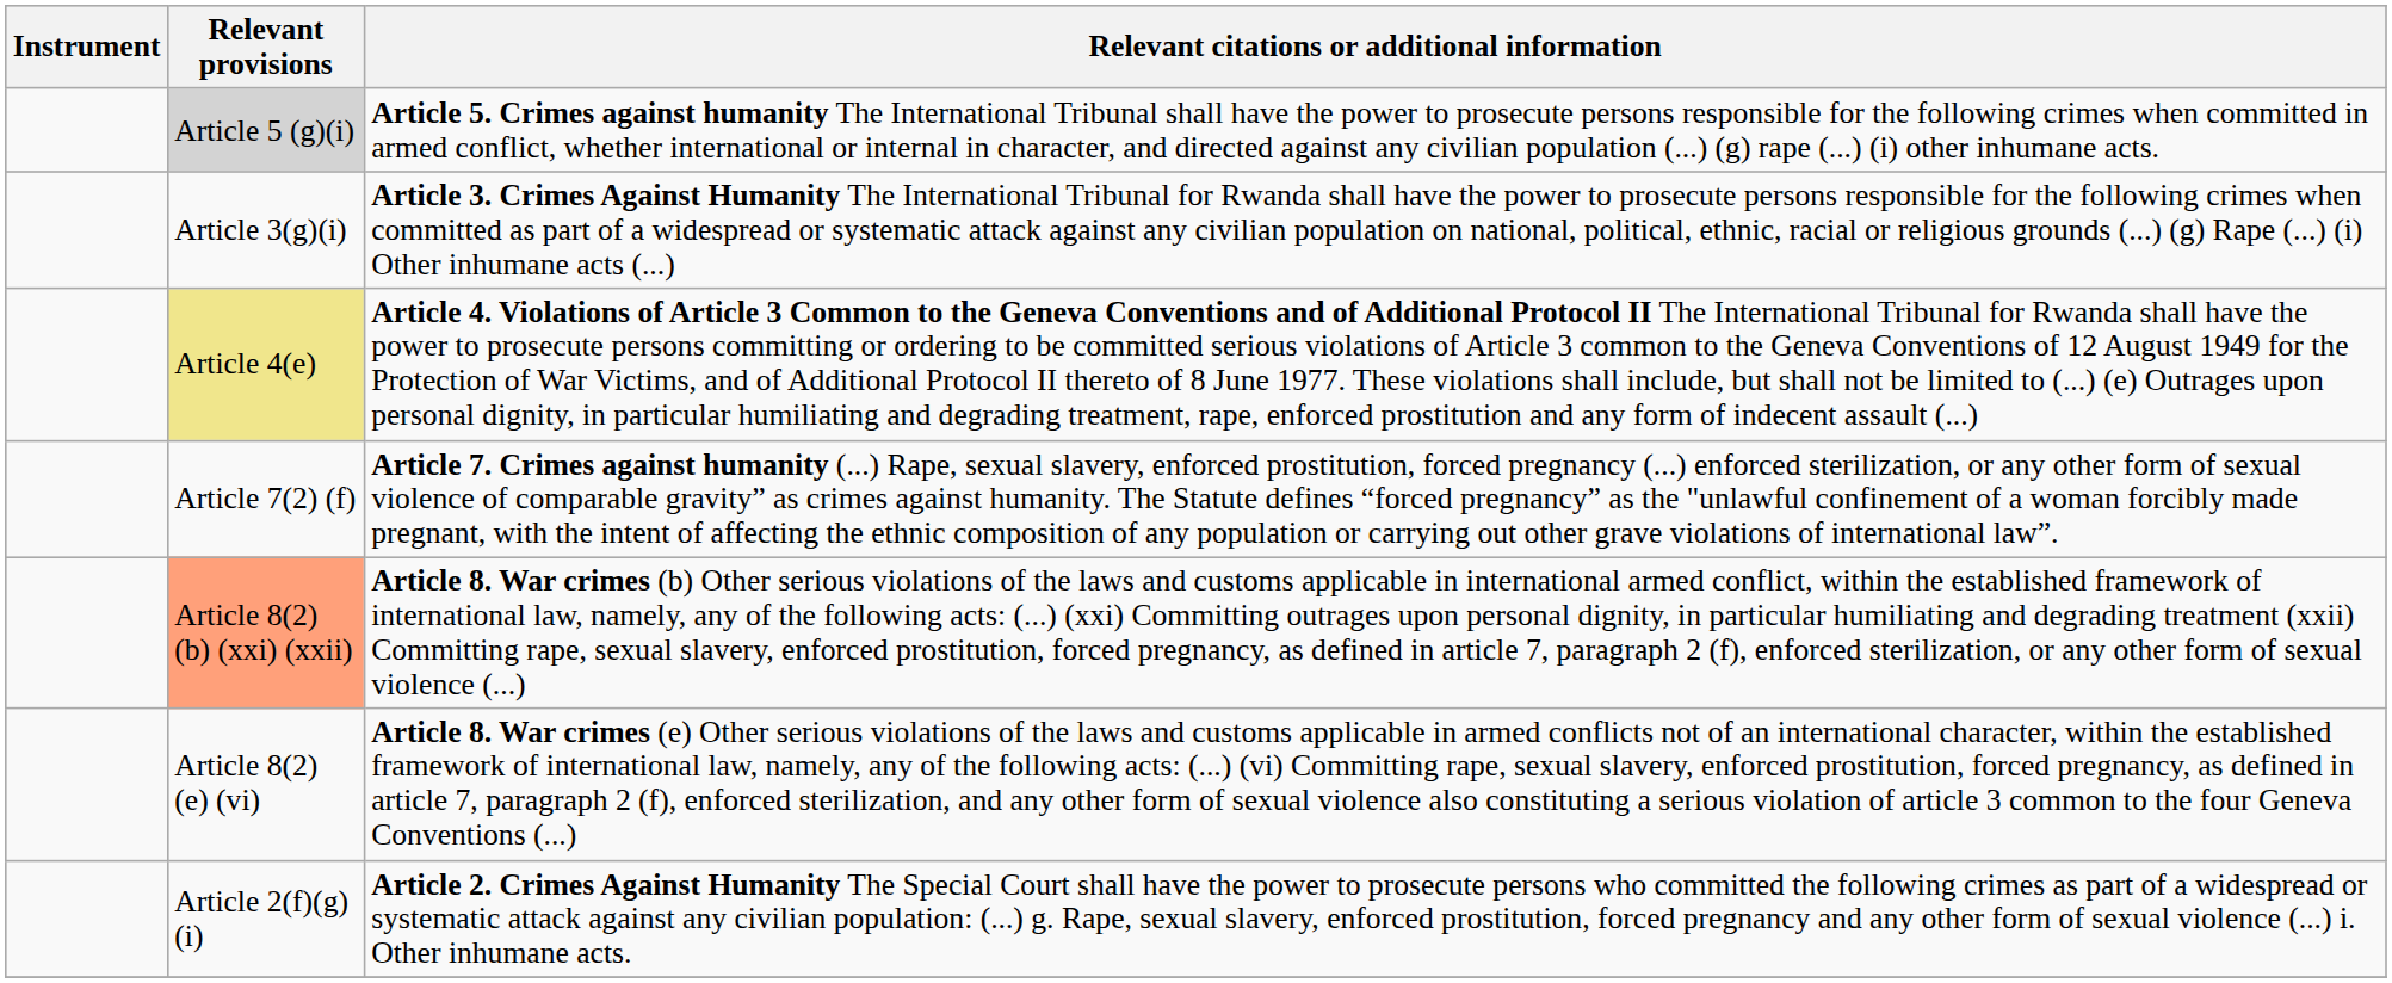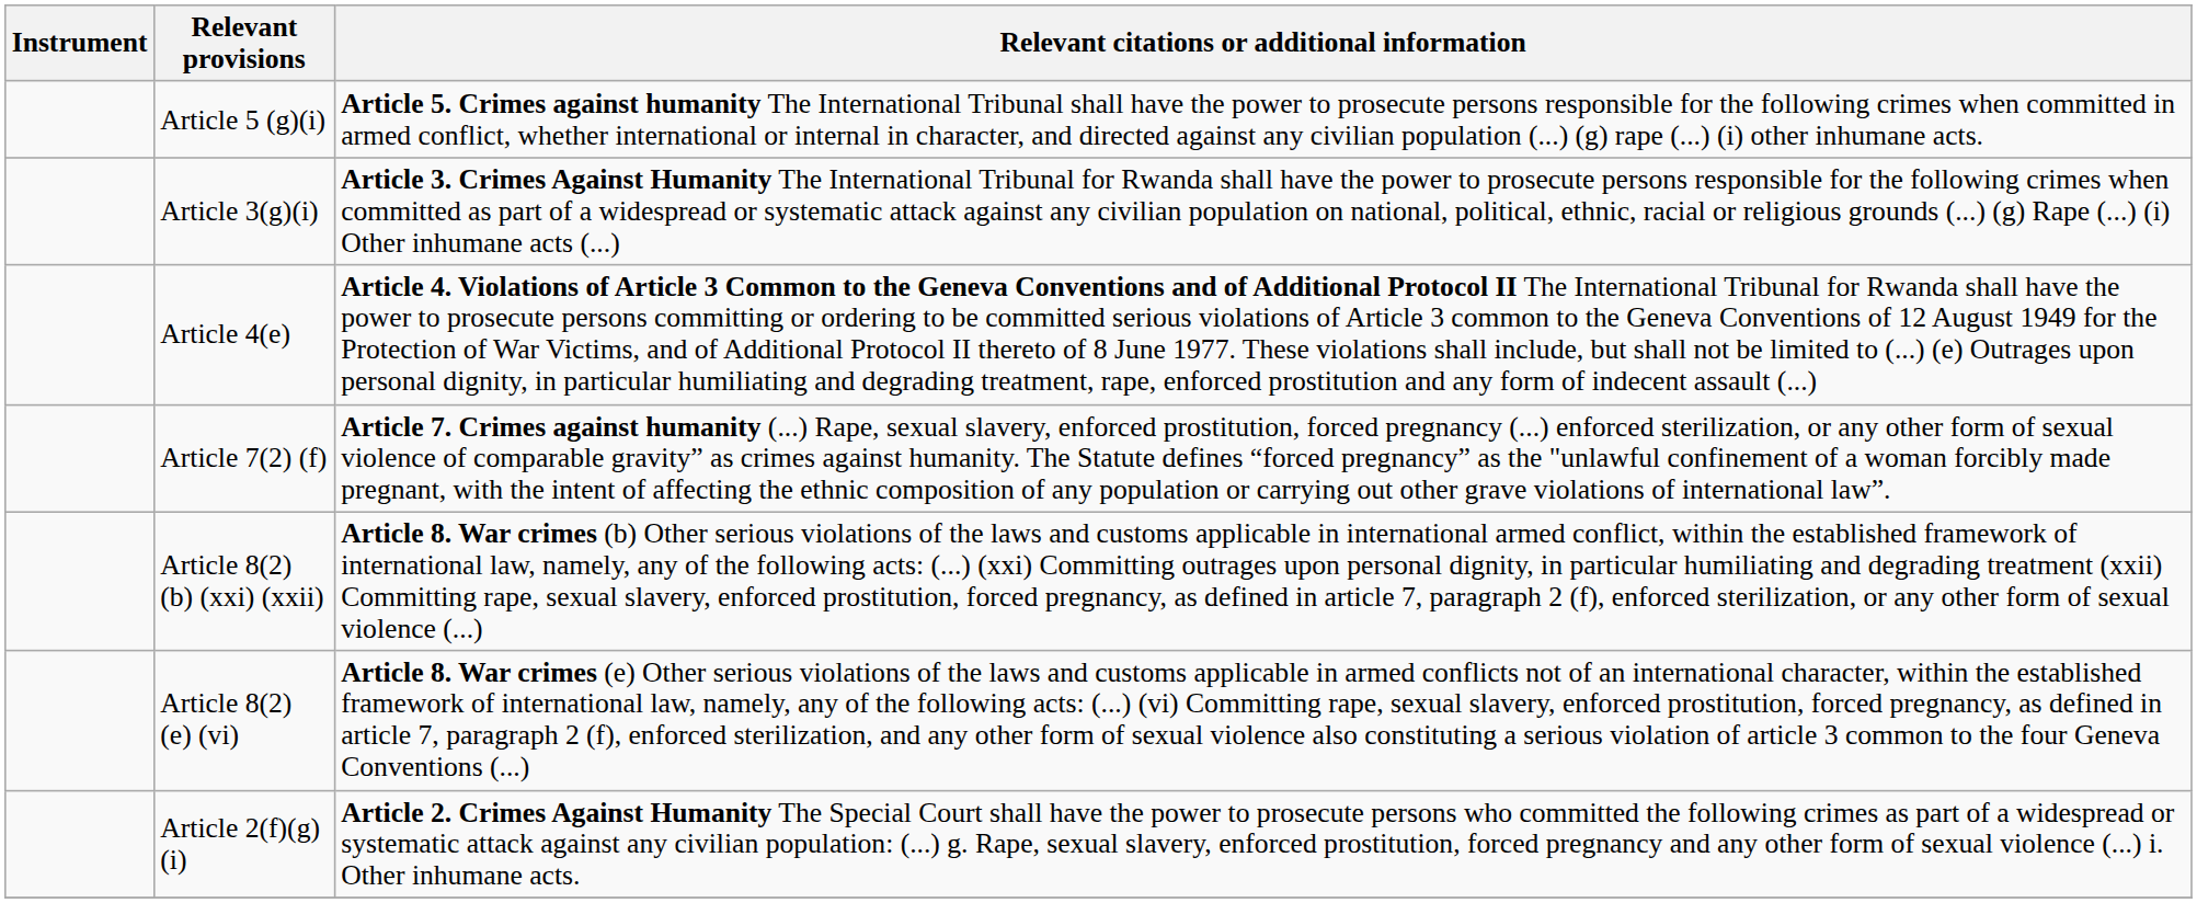Article 5 (g)(i) | Relevant provisions: lightgrey background -> no background
Article 4(e) | Relevant provisions: khaki background -> no background
Article 8(2) (b) (xxi) (xxii) | Relevant provisions: lightsalmon background -> no background
